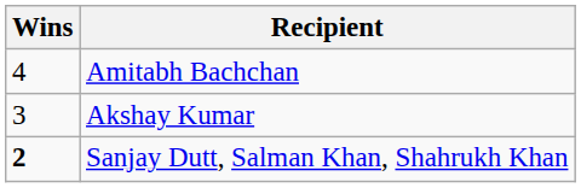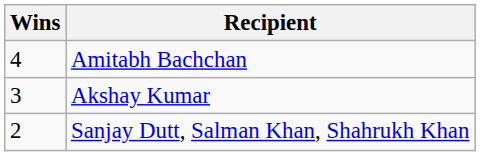Sanjay Dutt, Salman Khan, Shahrukh Khan | Wins: bold -> normal
